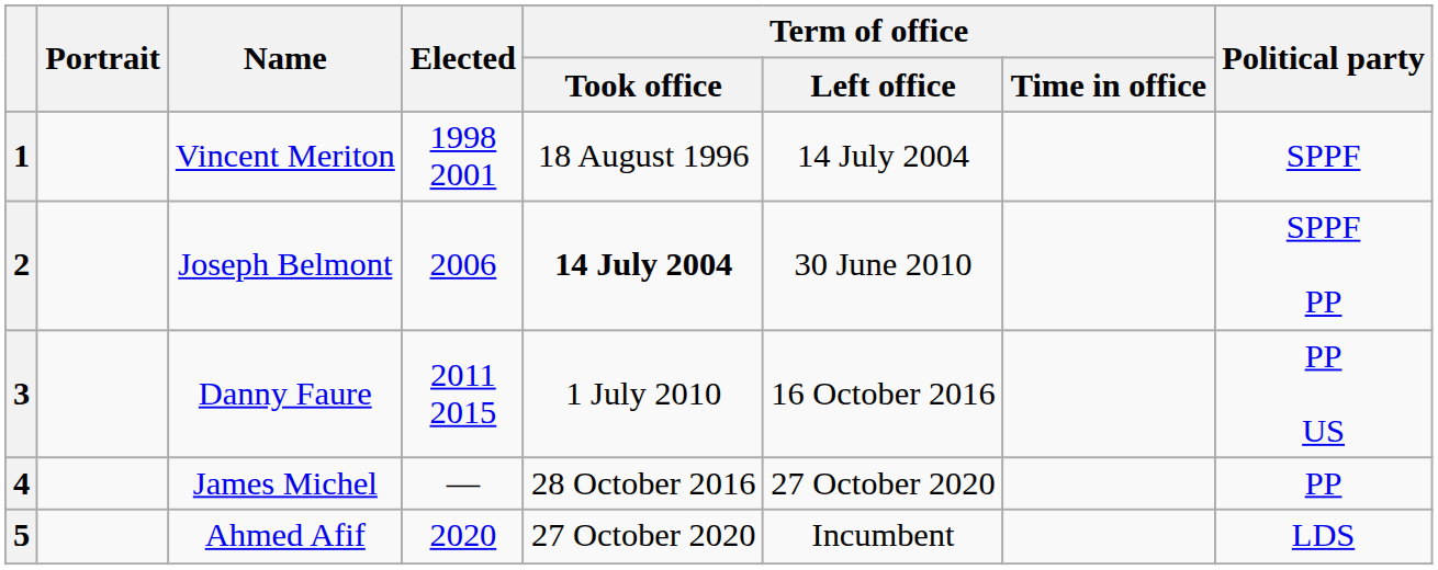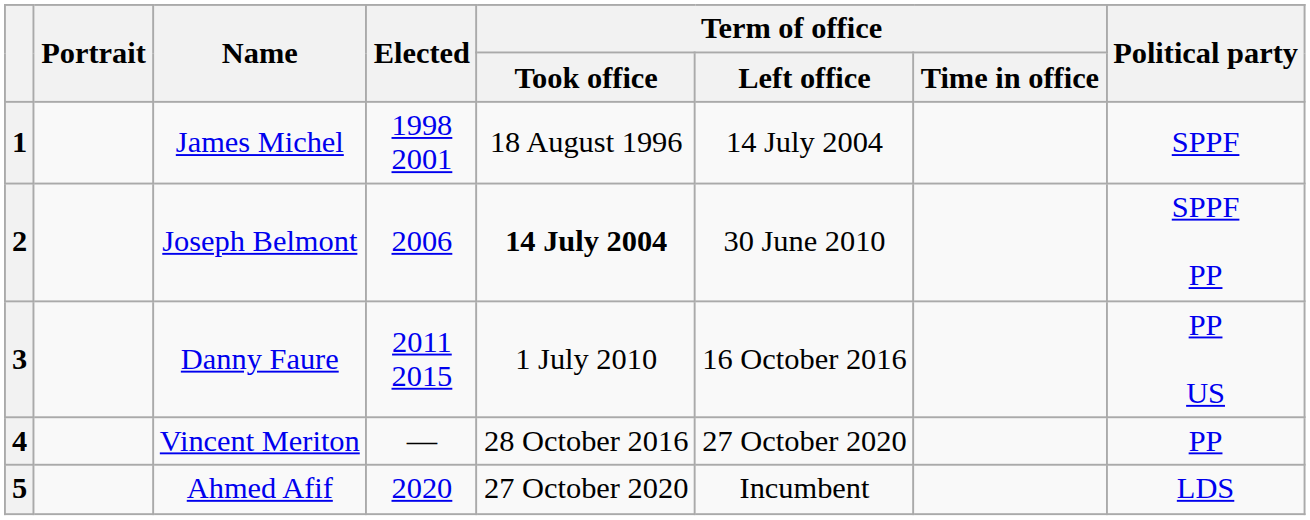1 | Name: Vincent Meriton -> James Michel
4 | Name: James Michel -> Vincent Meriton
